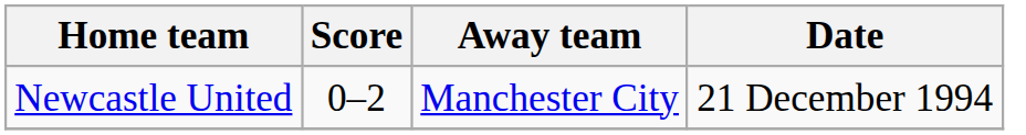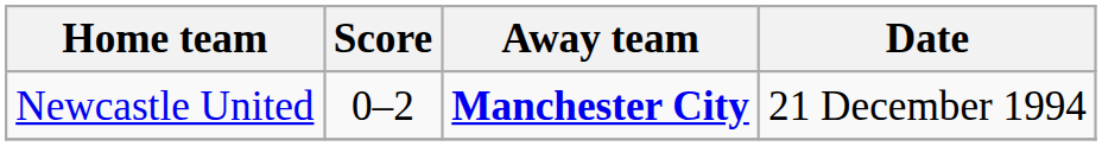Newcastle United | Away team: normal -> bold
